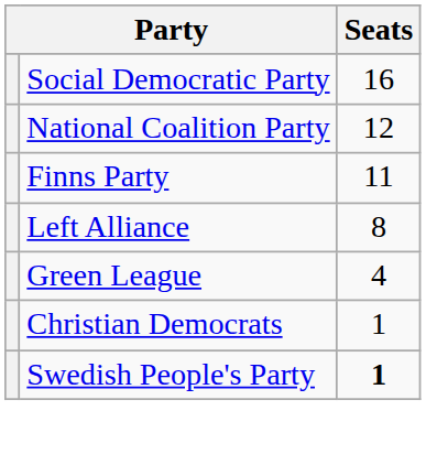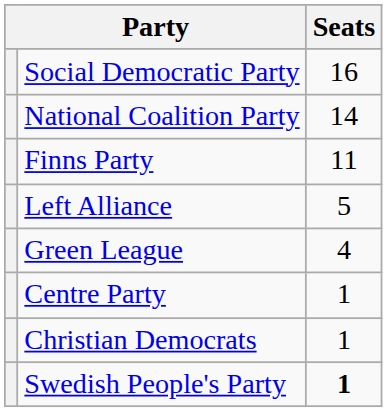National Coalition Party | Seats: 12 -> 14
Left Alliance | Seats: 8 -> 5
+ row: Centre Party | 1
